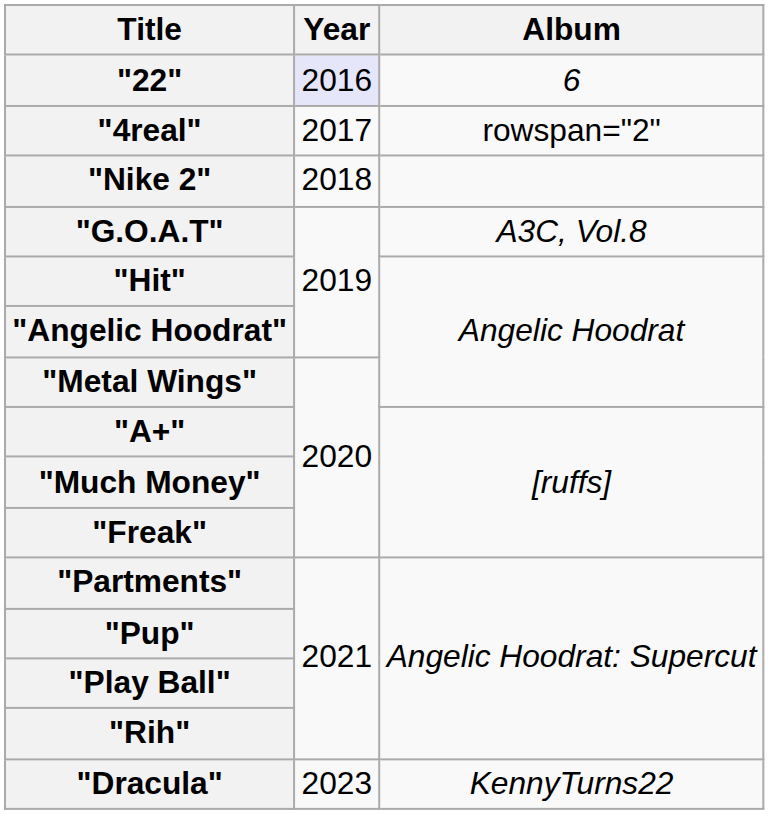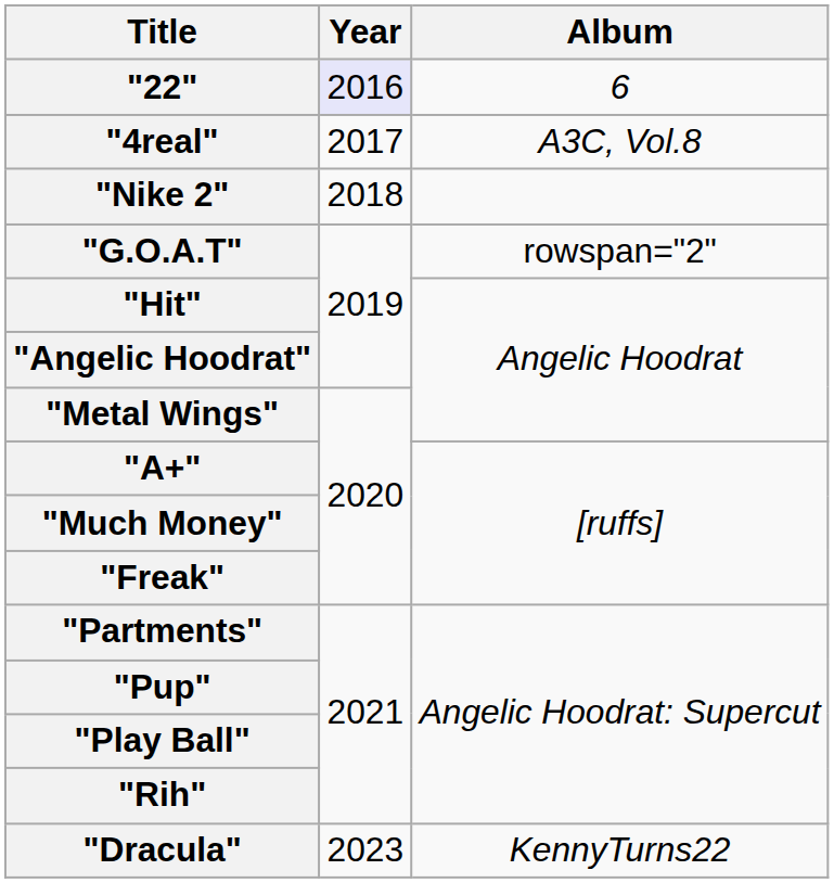"4real" | Album: rowspan="2" -> A3C, Vol.8
"G.O.A.T" | Album: A3C, Vol.8 -> rowspan="2"
